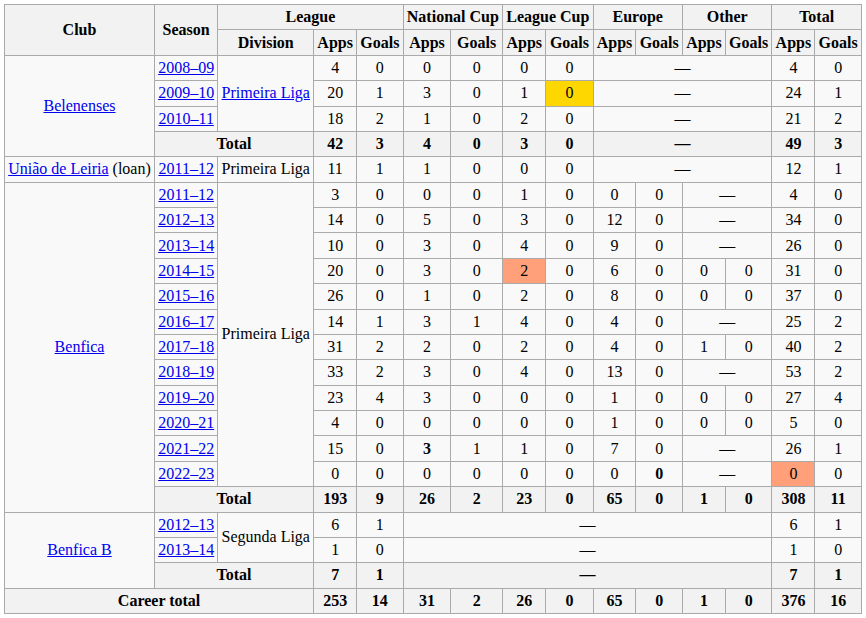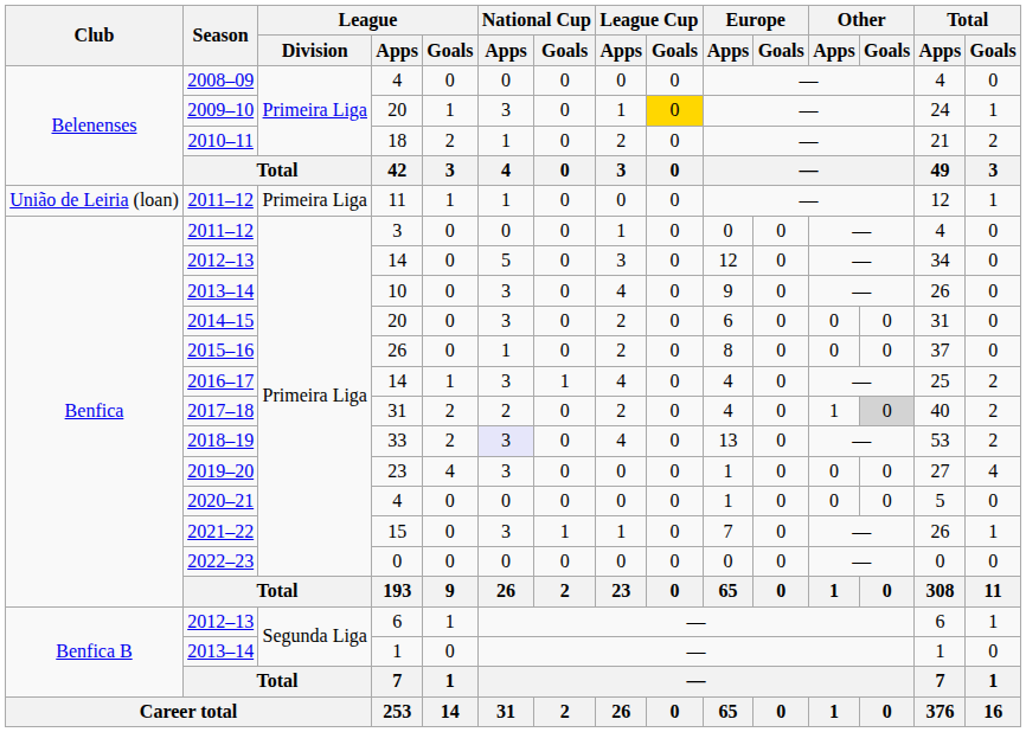2014–15 | League Cup / Apps: lightsalmon background -> no background
2017–18 | Other / Goals: no background -> lightgrey background
2018–19 | National Cup / Apps: no background -> lavender background
2021–22 | National Cup / Apps: bold -> normal
2022–23 | Europe / Goals: bold -> normal
2022–23 | Total / Apps: lightsalmon background -> no background
